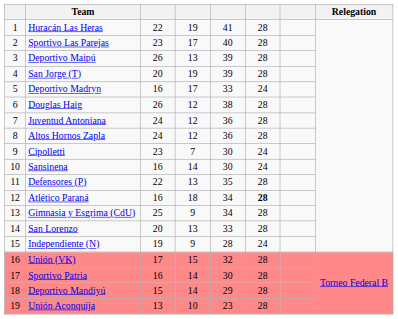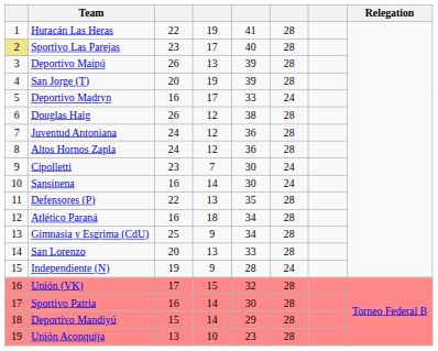Sportivo Las Parejas | column 1: no background -> khaki background
Atlético Paraná | column 6: bold -> normal
